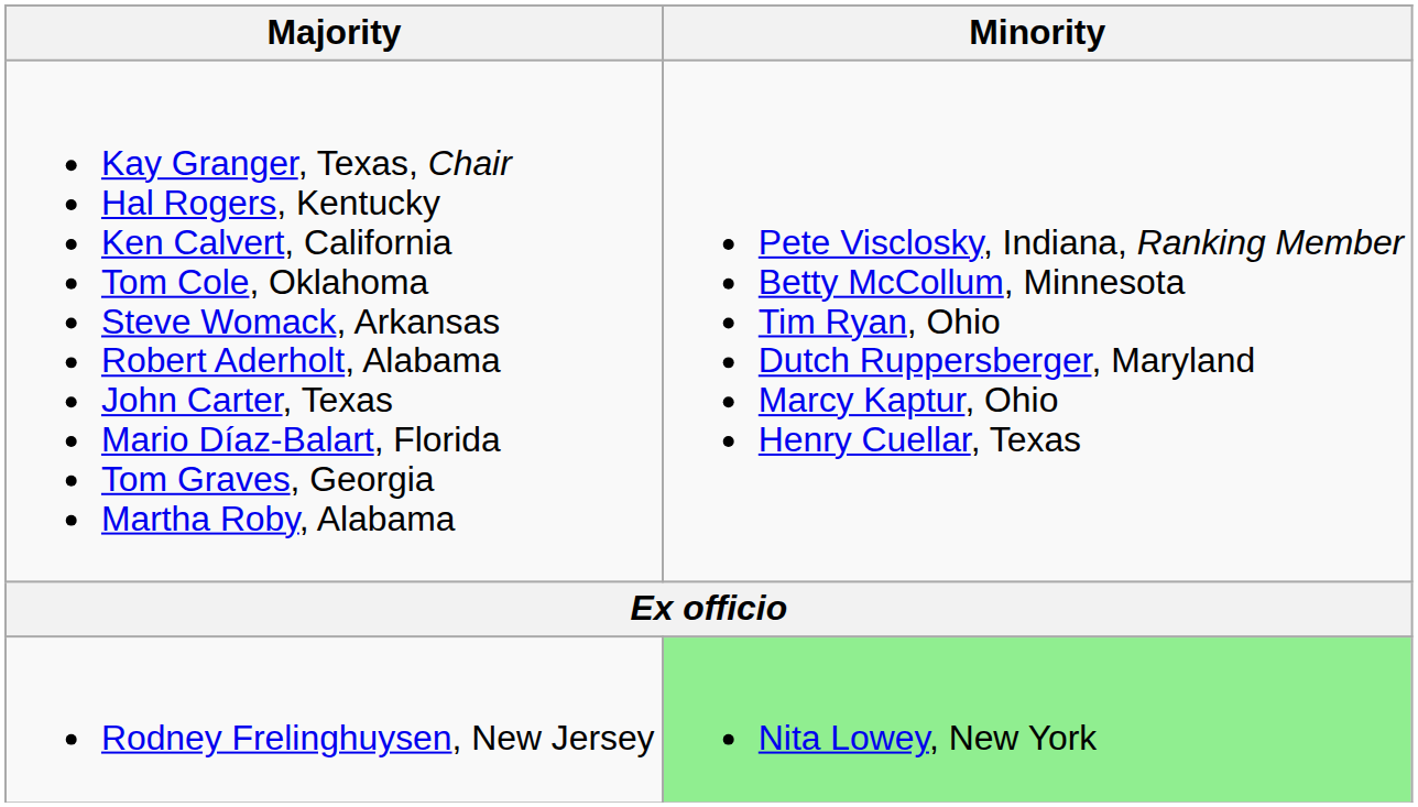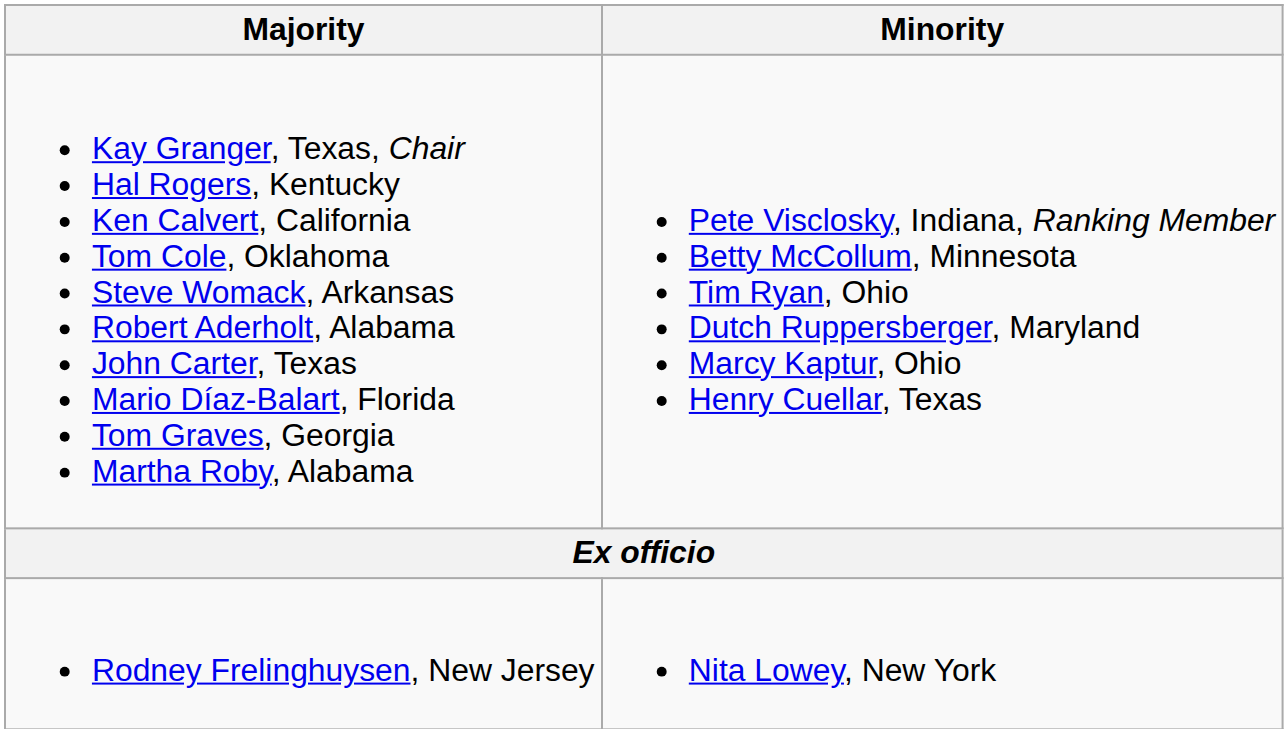Rodney Frelinghuysen, New Jersey | Minority: lightgreen background -> no background
